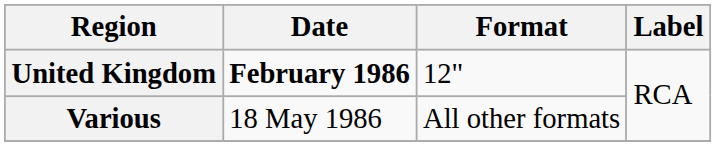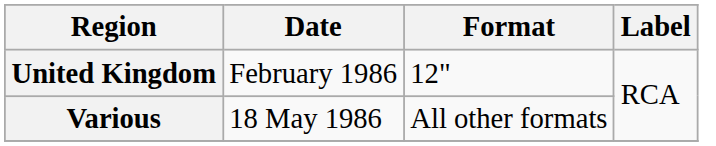United Kingdom | Date: bold -> normal
